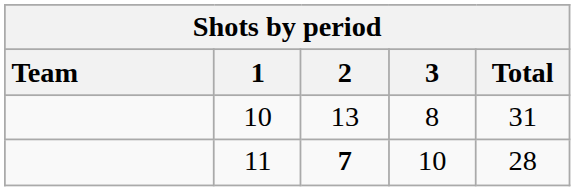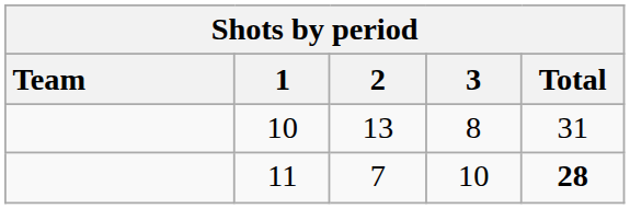11 | 2: bold -> normal
11 | Total: normal -> bold
